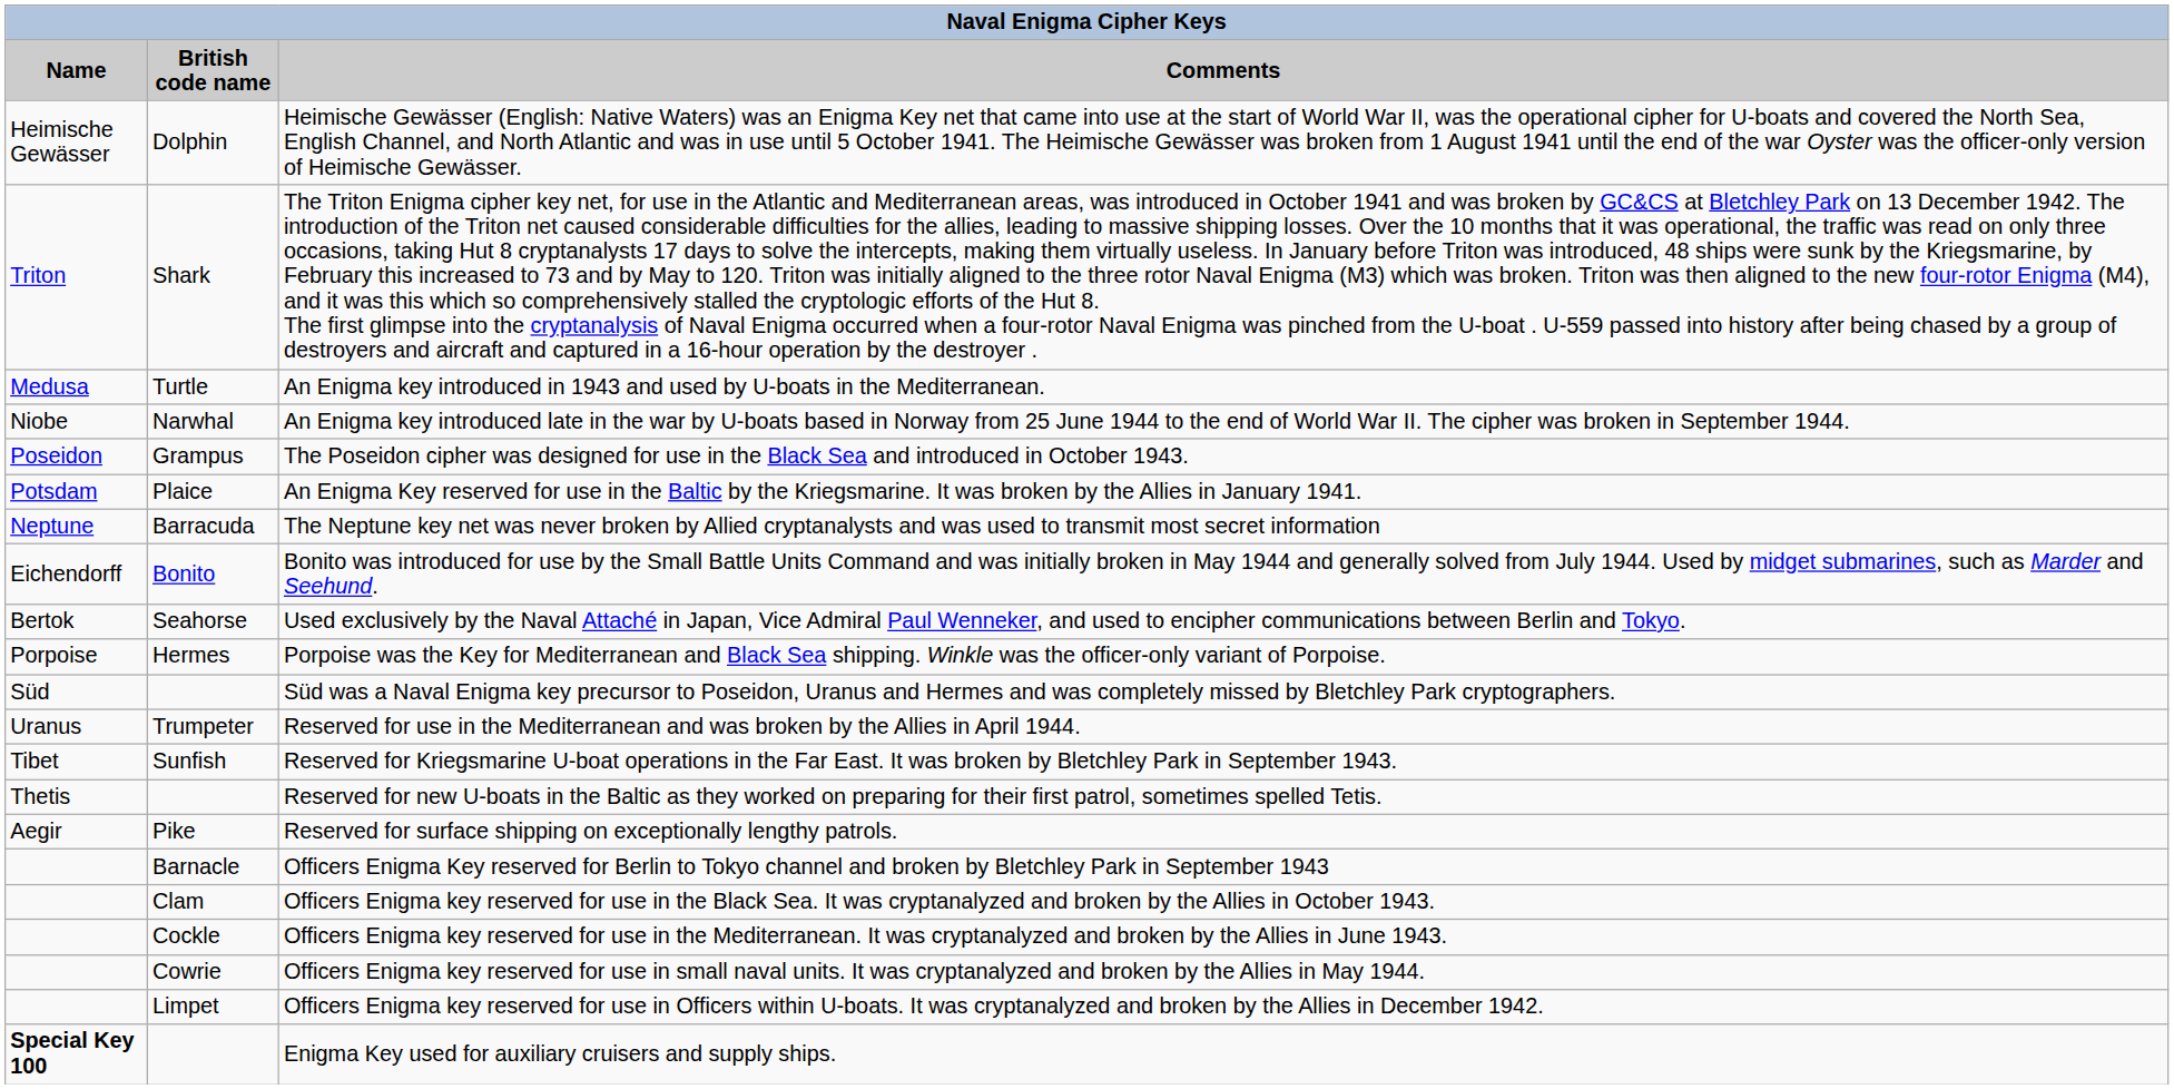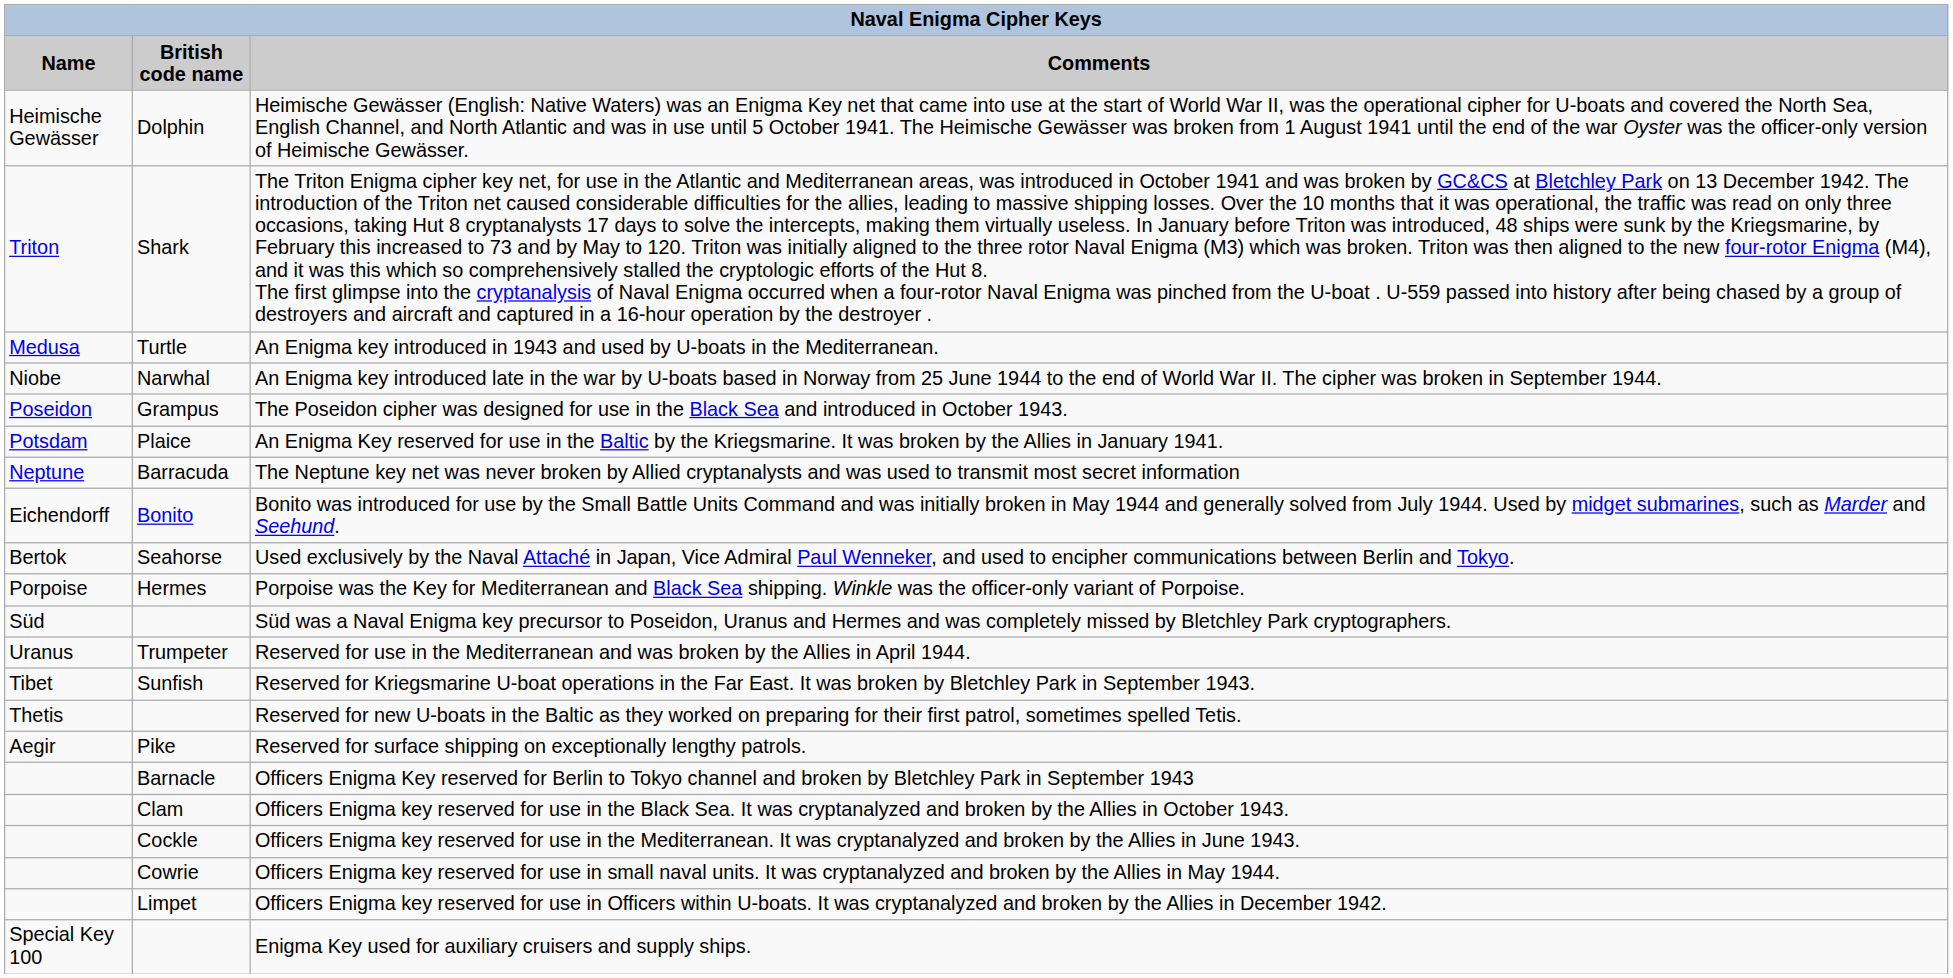Enigma Key used for auxiliary cruisers and supply ships. | Name: bold -> normal
